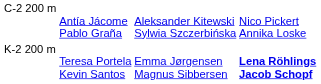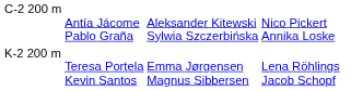K-2 200 m | column 4: bold -> normal
